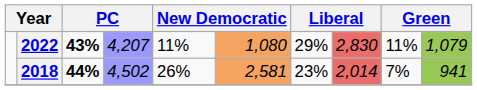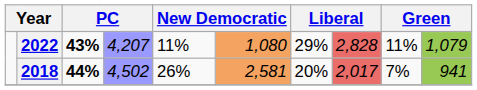2022 | column 8: 2,830 -> 2,828
2018 | column 7: 23% -> 20%
2018 | column 8: 2,014 -> 2,017
